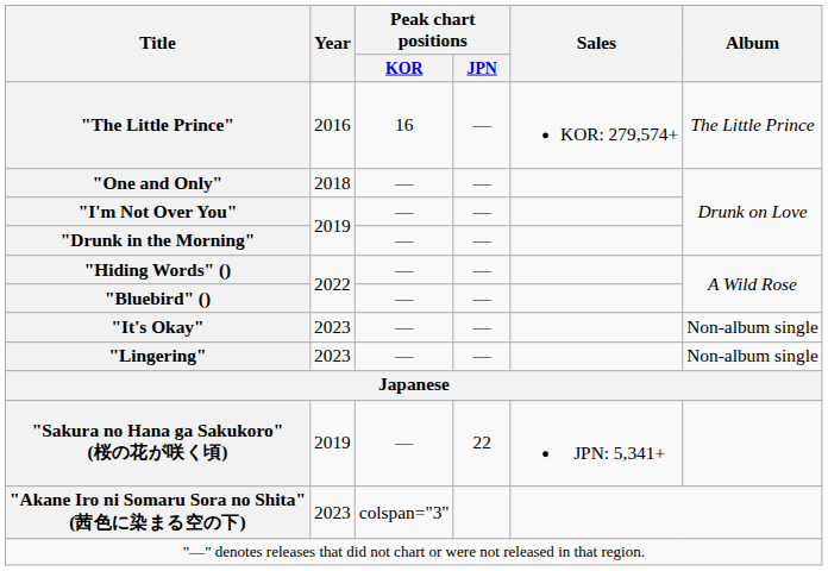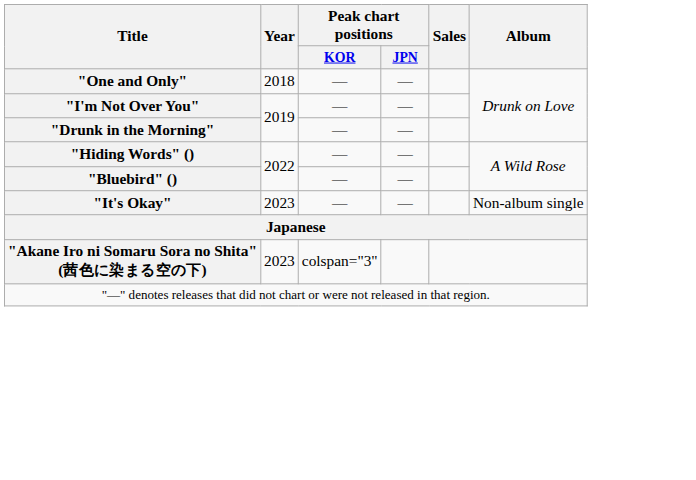- row: "The Little Prince" | 2016 | 16 | — | KOR: 279,574+ | The Little Prince
- row: "Lingering" | 2023 | — | — | Non-album single
- row: "Sakura no Hana ga Sakukoro" (桜の花が咲く頃) | 2019 | — | 22 | JPN: 5,341+
